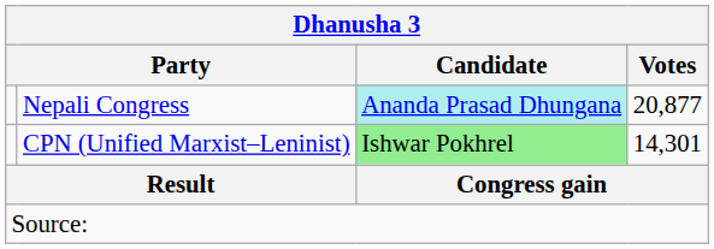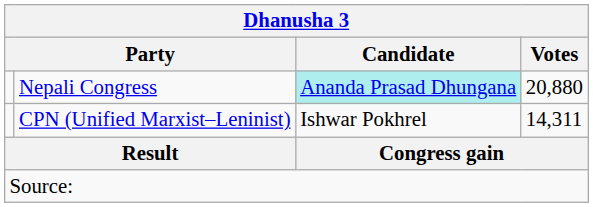Nepali Congress | Votes: 20,877 -> 20,880
CPN (Unified Marxist–Leninist) | Candidate: lightgreen background -> no background
CPN (Unified Marxist–Leninist) | Votes: 14,301 -> 14,311
